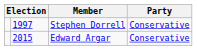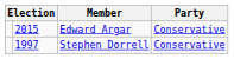rows swapped: Stephen Dorrell <-> Edward Argar
